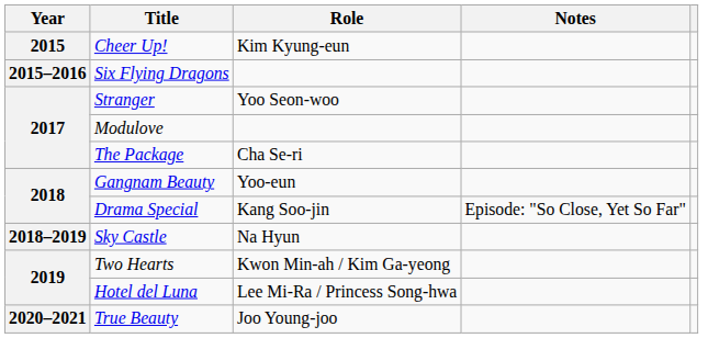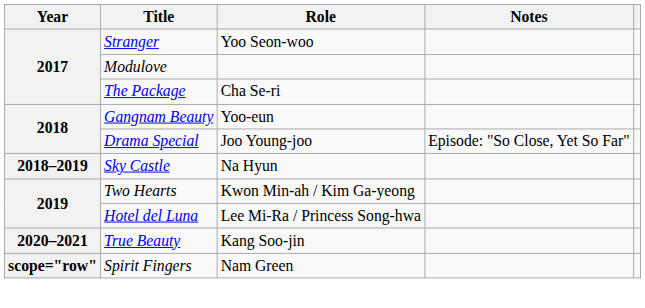- row: 2015 | Cheer Up! | Kim Kyung-eun
- row: 2015–2016 | Six Flying Dragons
Drama Special | Role: Kang Soo-jin -> Joo Young-joo
True Beauty | Role: Joo Young-joo -> Kang Soo-jin
+ row: scope="row" | Spirit Fingers | Nam Green
